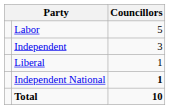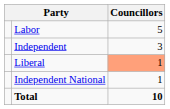Liberal | Councillors: no background -> lightsalmon background
Independent National | Councillors: bold -> normal
